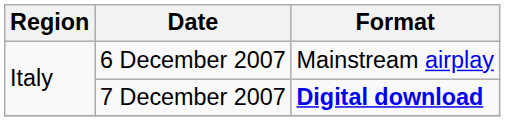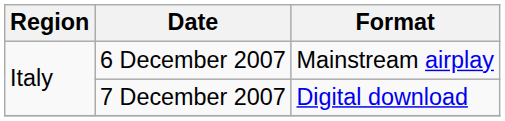7 December 2007 | Format: bold -> normal
